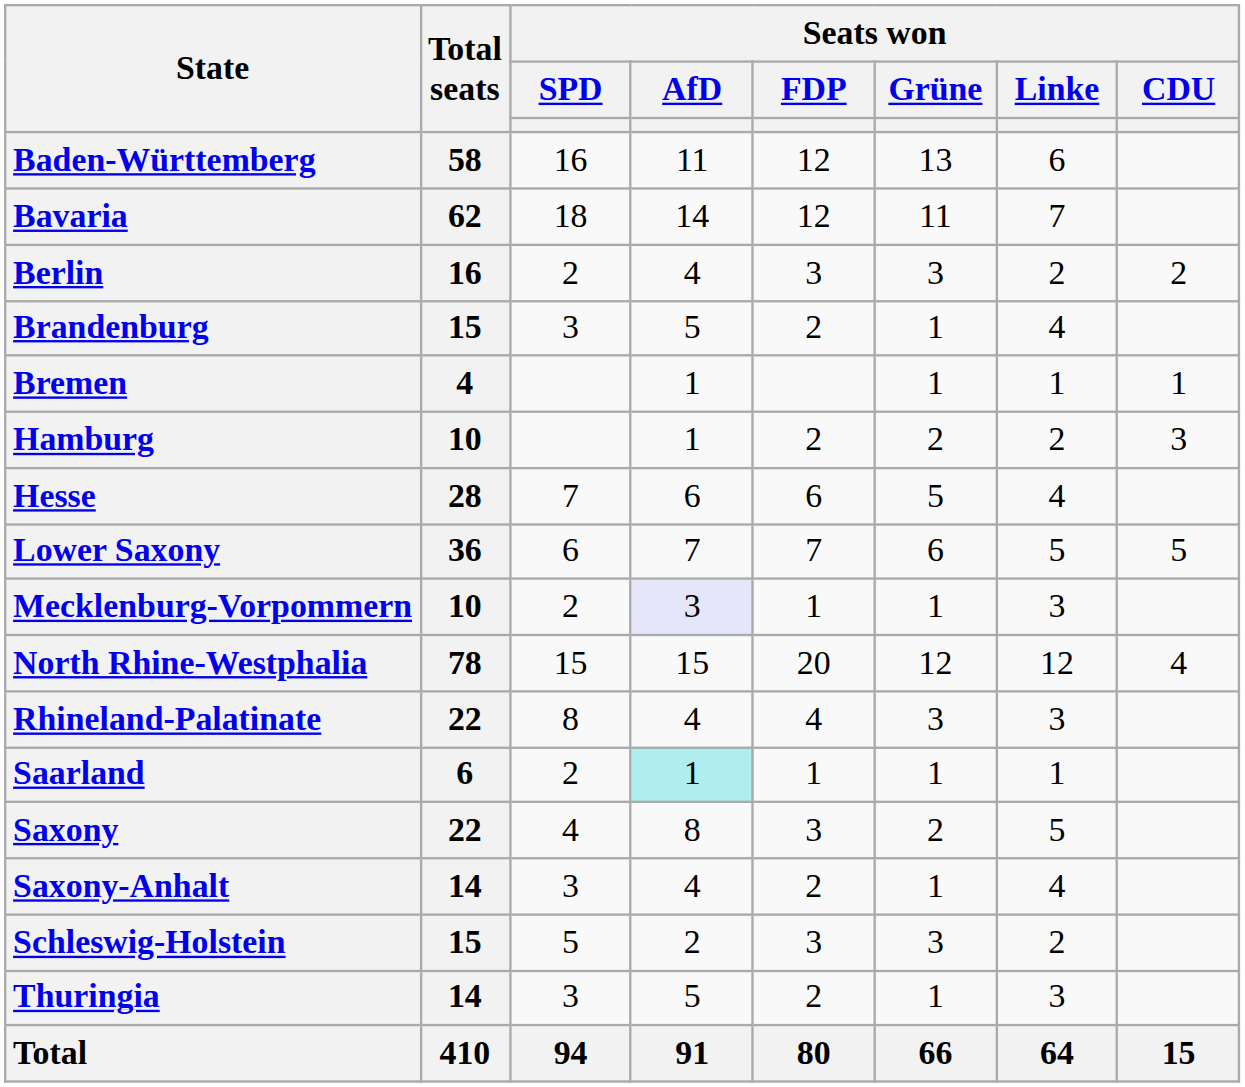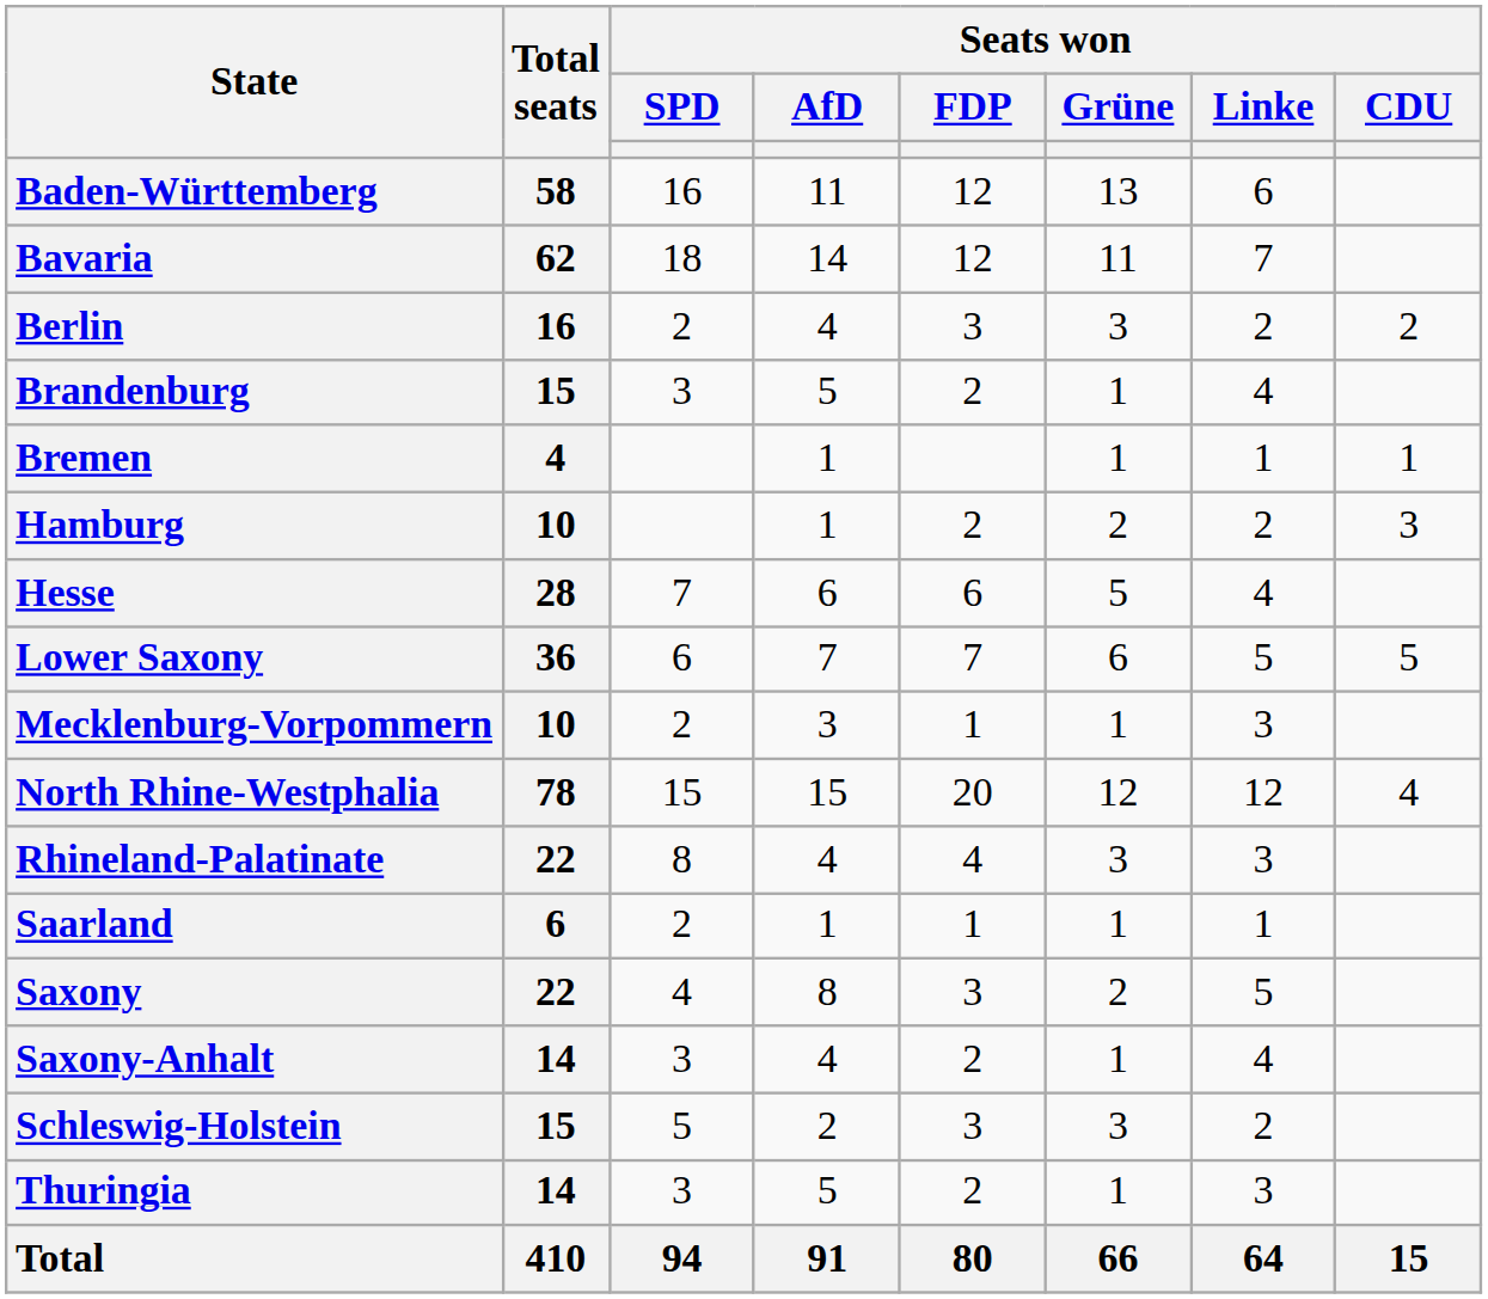Mecklenburg-Vorpommern | Seats won / AfD: lavender background -> no background
Saarland | Seats won / AfD: paleturquoise background -> no background
